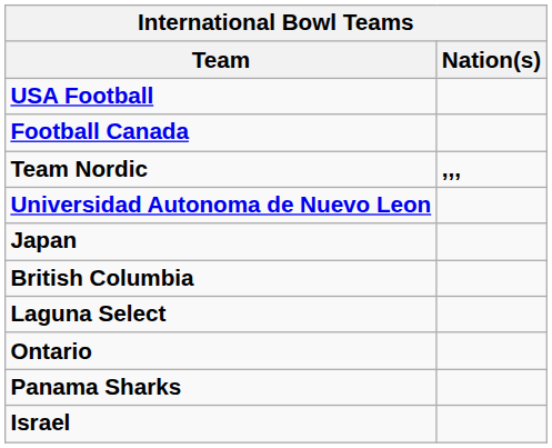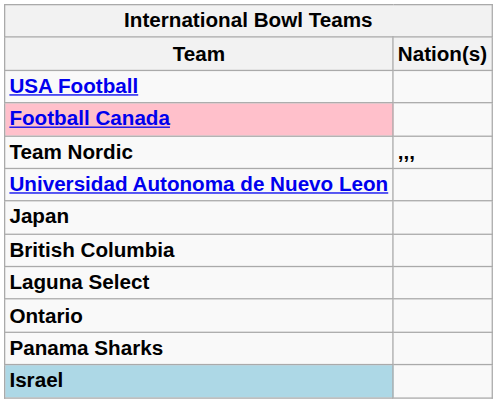Football Canada | Team: no background -> pink background
Israel | Team: no background -> lightblue background
